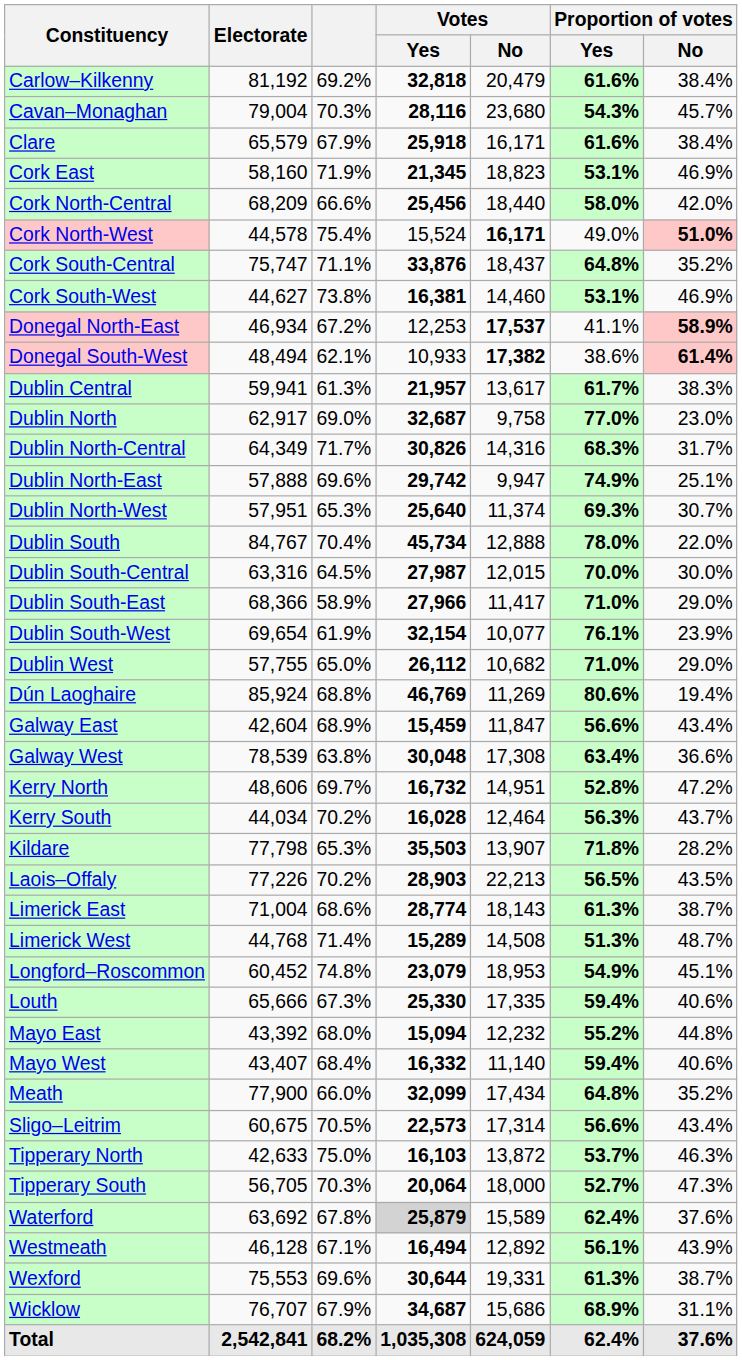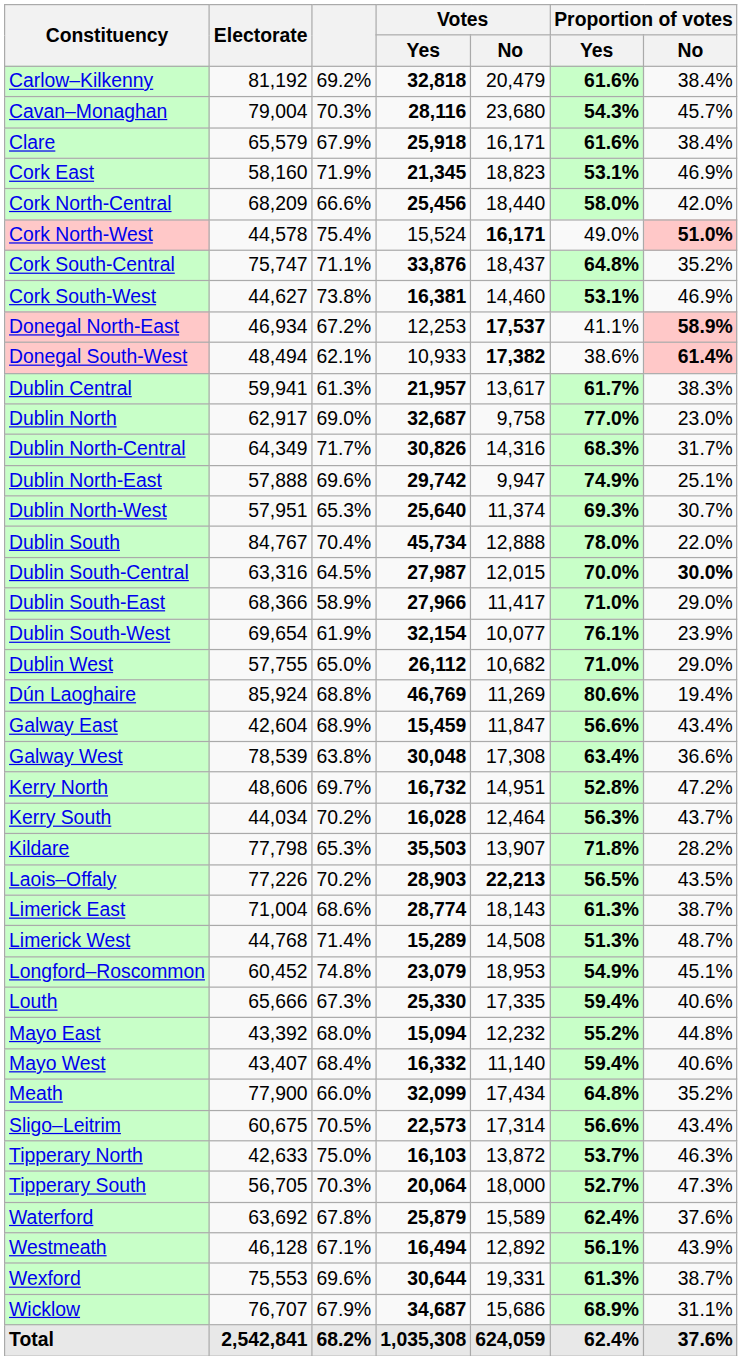Dublin South-Central | Proportion of votes / No: normal -> bold
Laois–Offaly | Votes / No: normal -> bold
Waterford | Votes / Yes: lightgrey background -> no background
